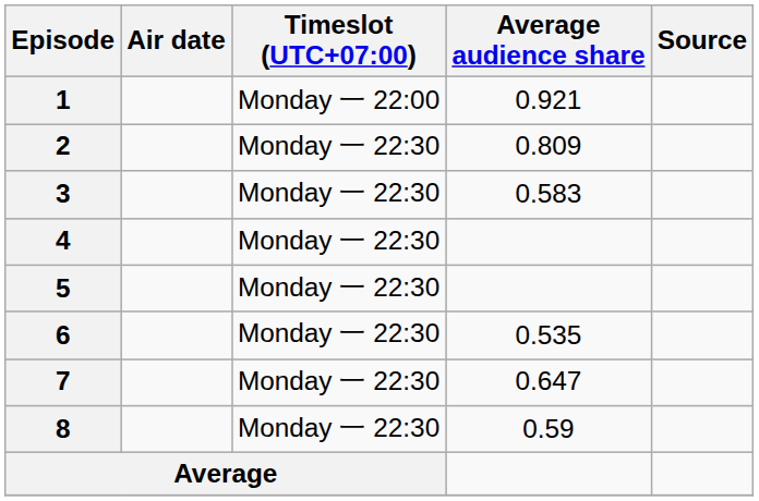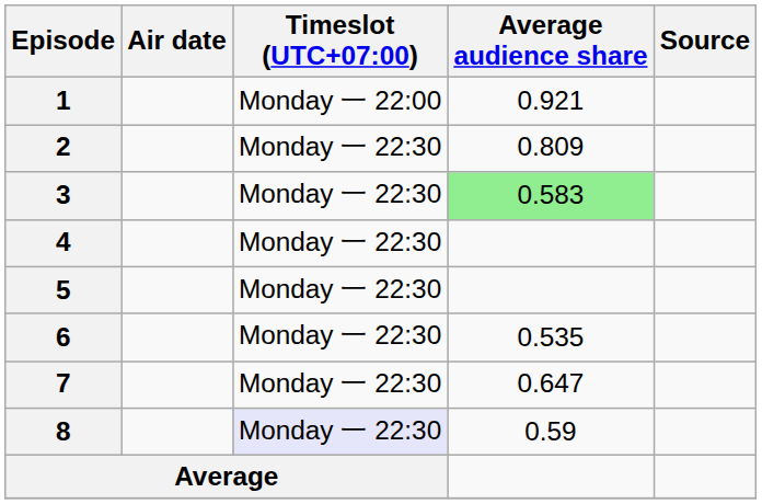3 | Average audience share: no background -> lightgreen background
8 | Timeslot (UTC+07:00): no background -> lavender background
